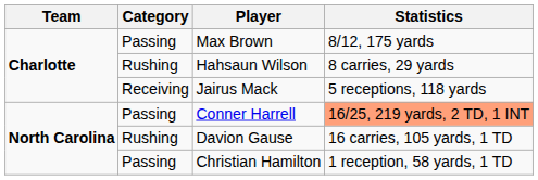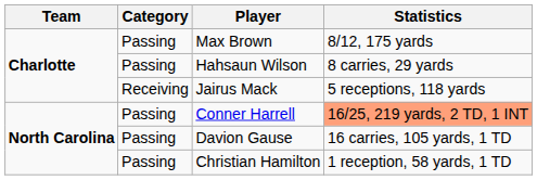Hahsaun Wilson | Category: Rushing -> Passing
Davion Gause | Category: Rushing -> Passing
